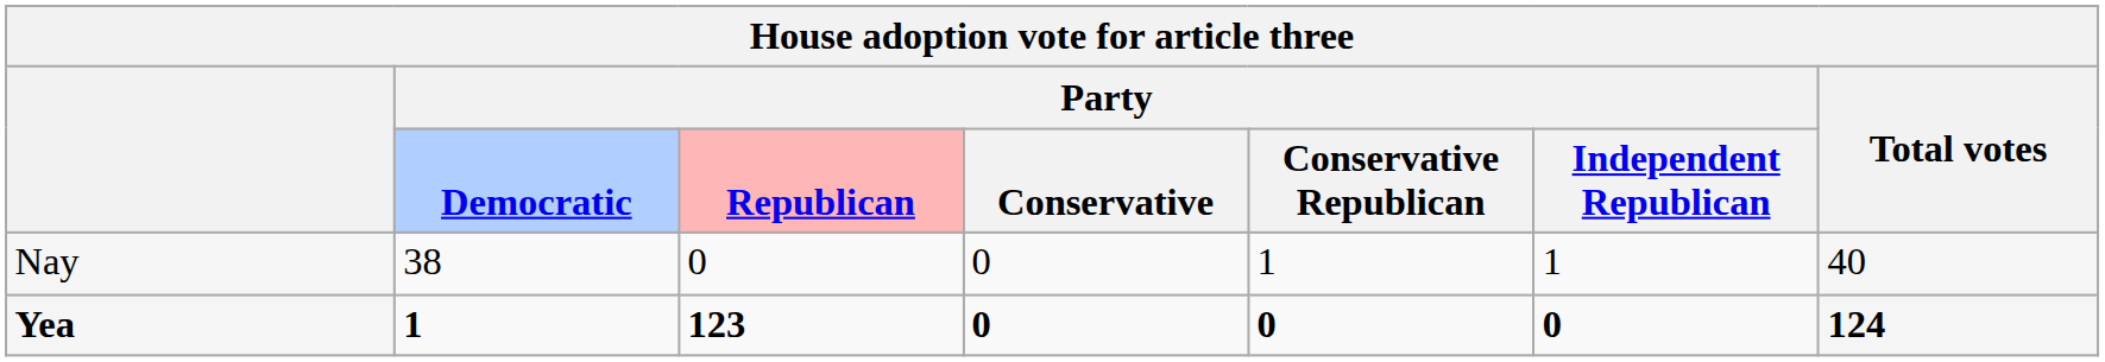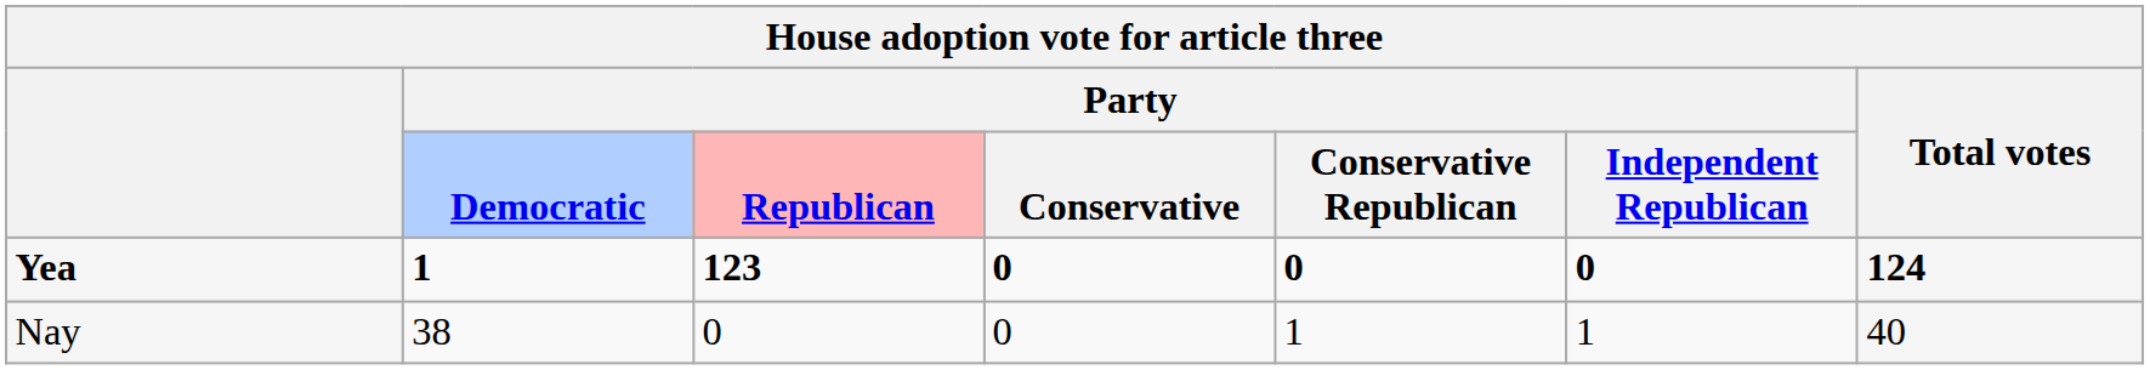rows swapped: Yea <-> Nay
